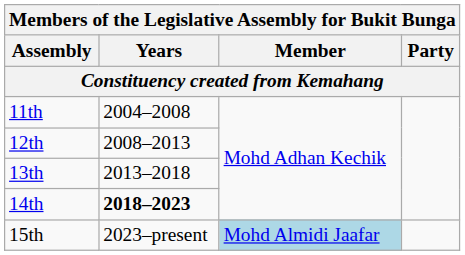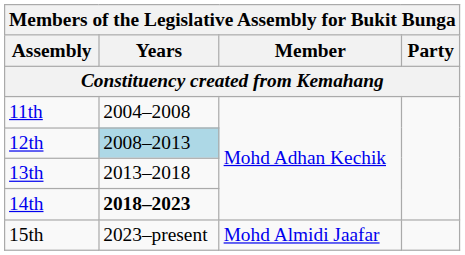12th | Years: no background -> lightblue background
15th | Member: lightblue background -> no background
